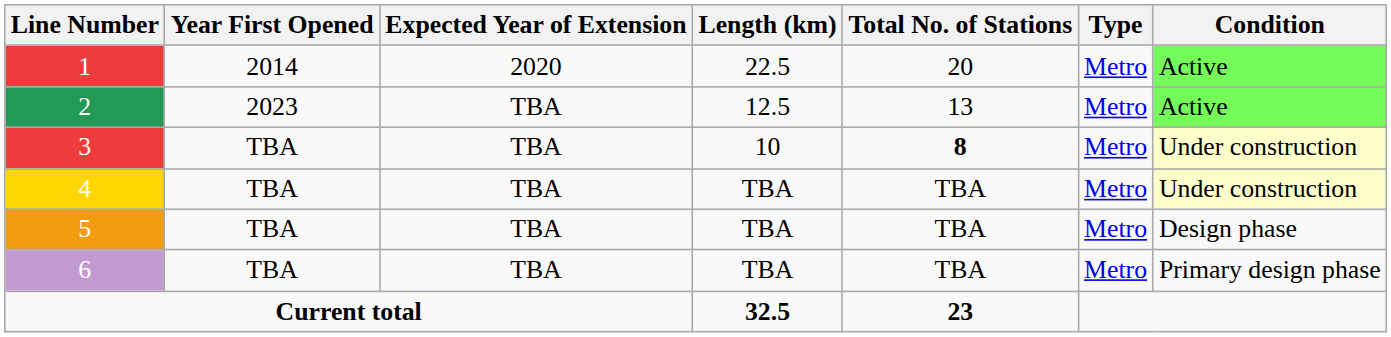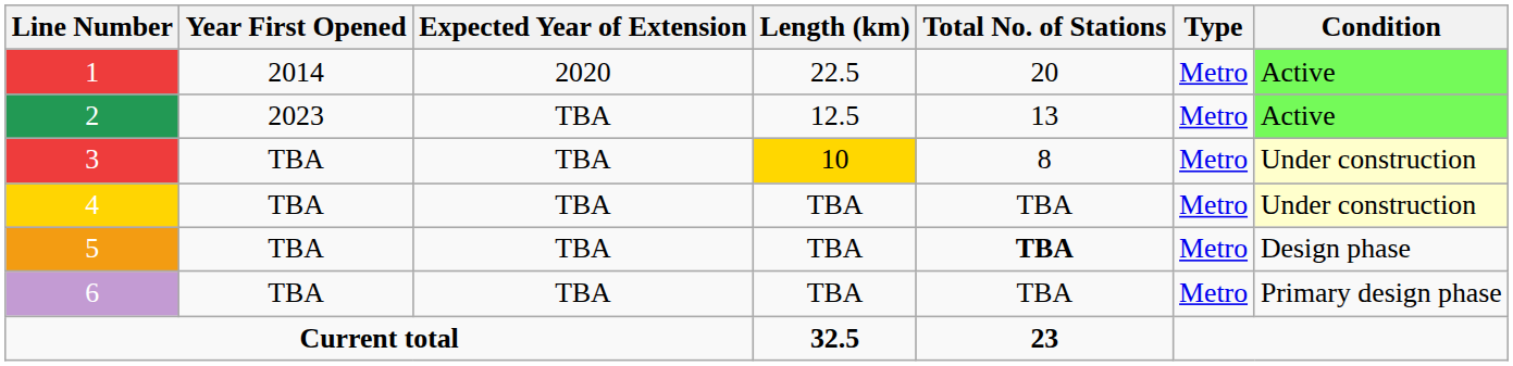3 | Length (km): no background -> gold background
3 | Total No. of Stations: bold -> normal
5 | Total No. of Stations: normal -> bold
